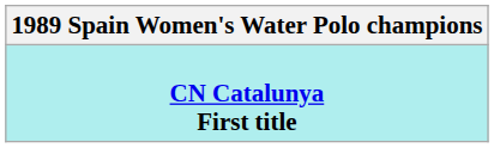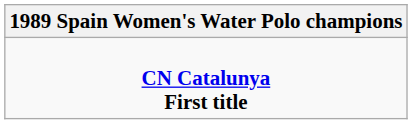row 2 | column 1: paleturquoise background -> no background
